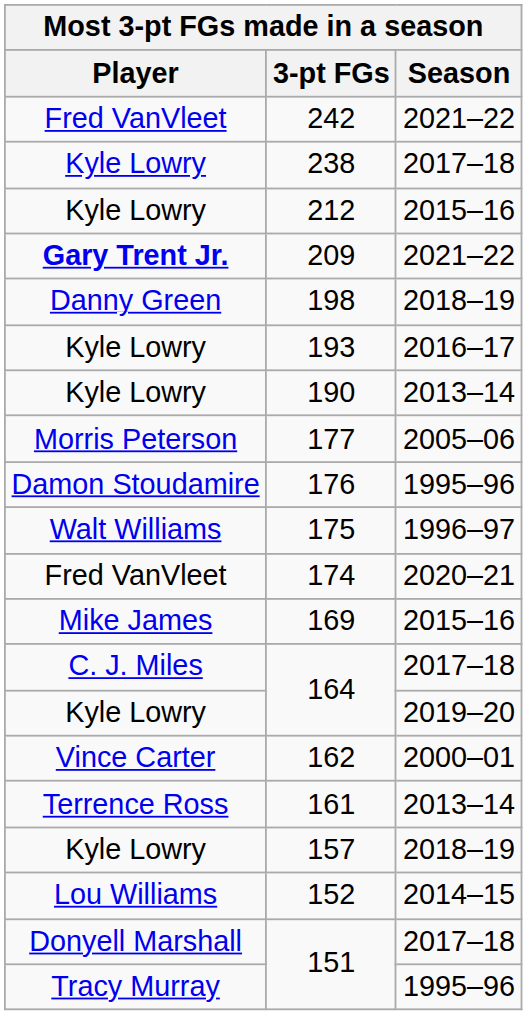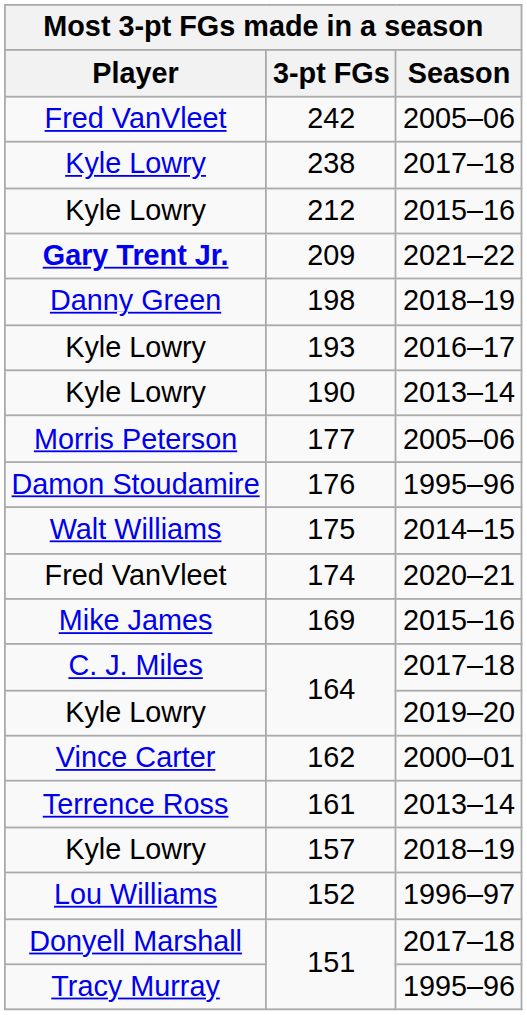242 | Season: 2021–22 -> 2005–06
175 | Season: 1996–97 -> 2014–15
152 | Season: 2014–15 -> 1996–97
